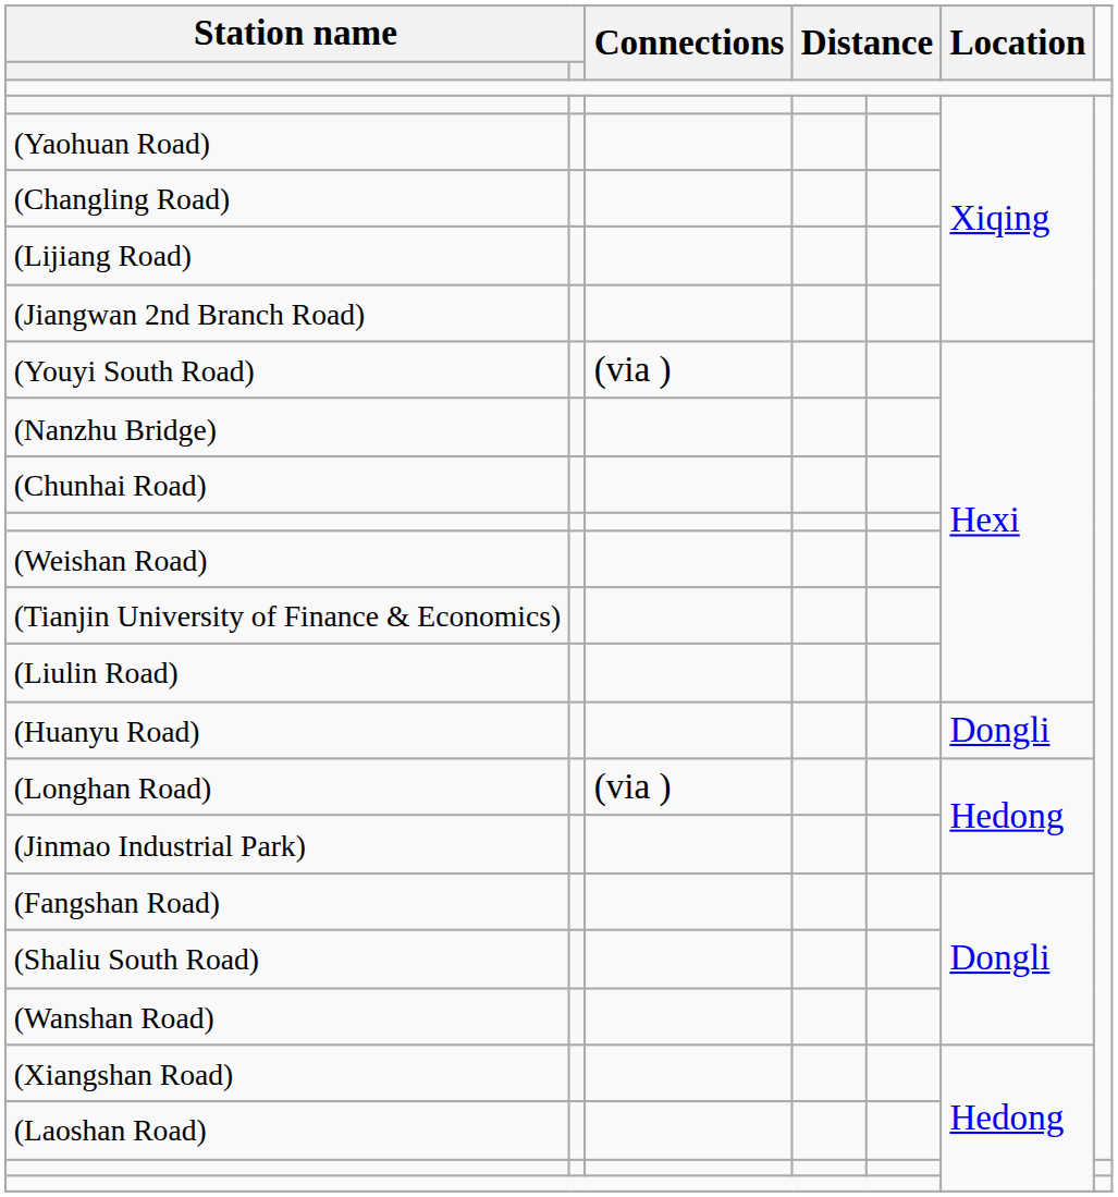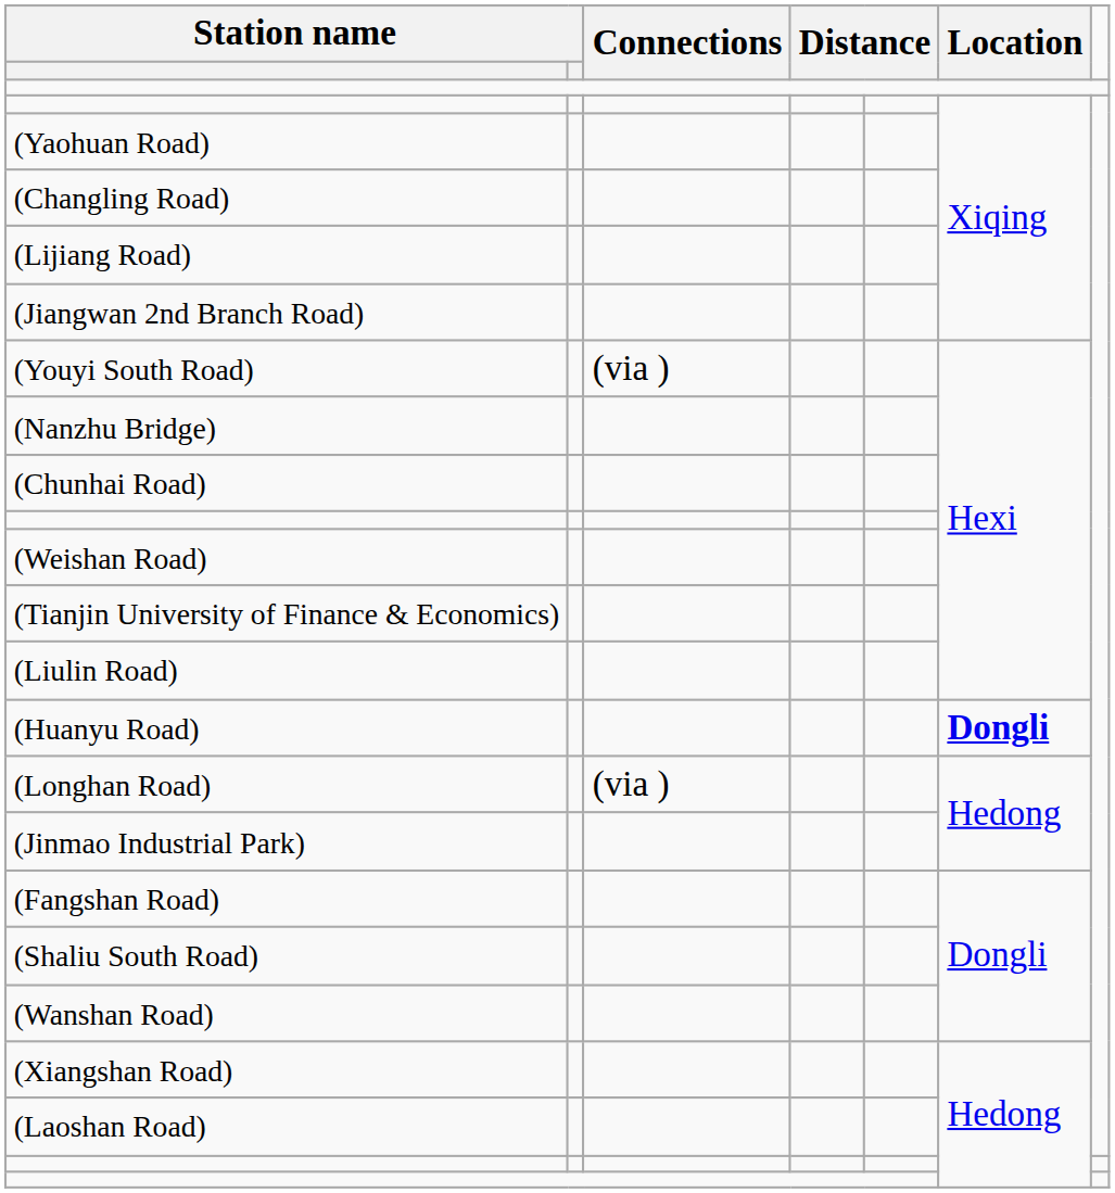(Huanyu Road) | Location: normal -> bold
